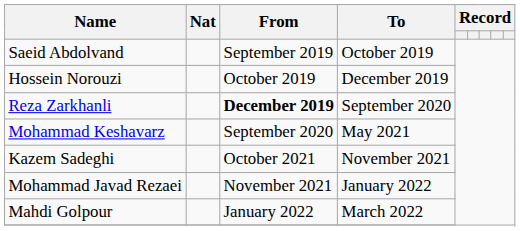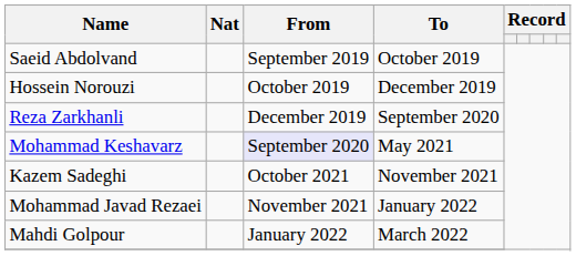Reza Zarkhanli | From: bold -> normal
Mohammad Keshavarz | From: no background -> lavender background
